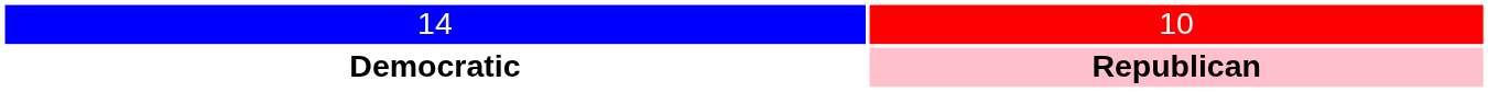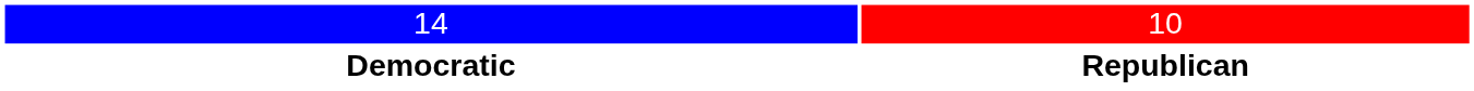Democratic | column 2: pink background -> no background
